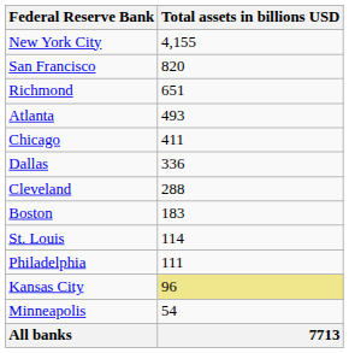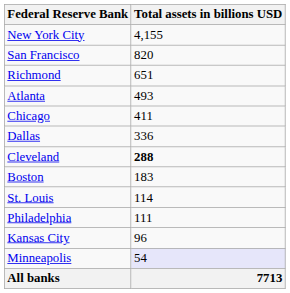Cleveland | Total assets in billions USD: normal -> bold
Kansas City | Total assets in billions USD: khaki background -> no background
Minneapolis | Total assets in billions USD: no background -> lavender background
